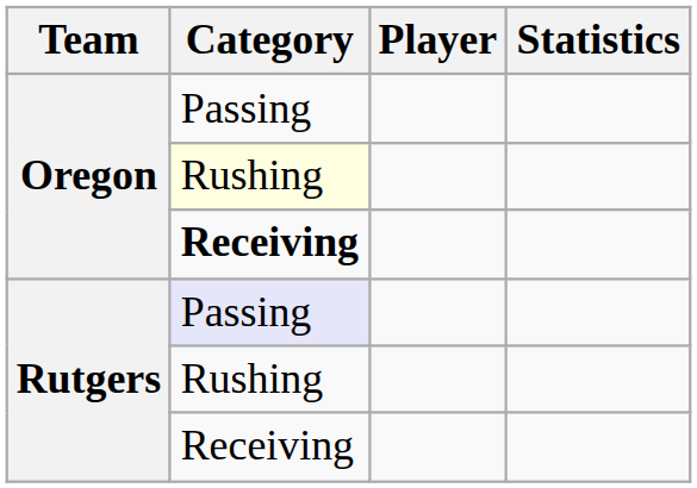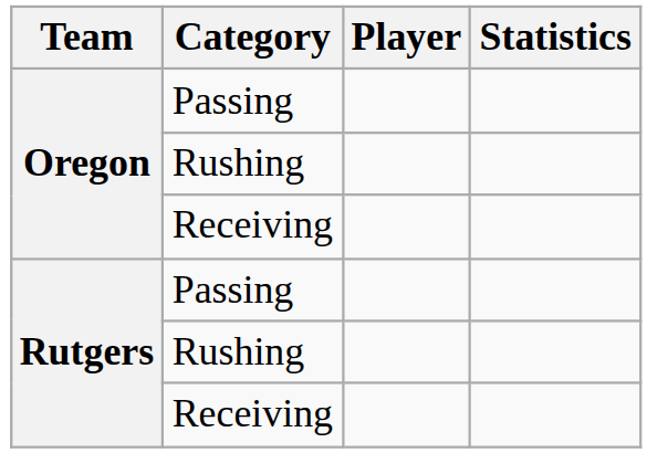Oregon / Rushing | Category: lightyellow background -> no background
Oregon / Receiving | Category: bold -> normal
Rutgers / Passing | Category: lavender background -> no background
